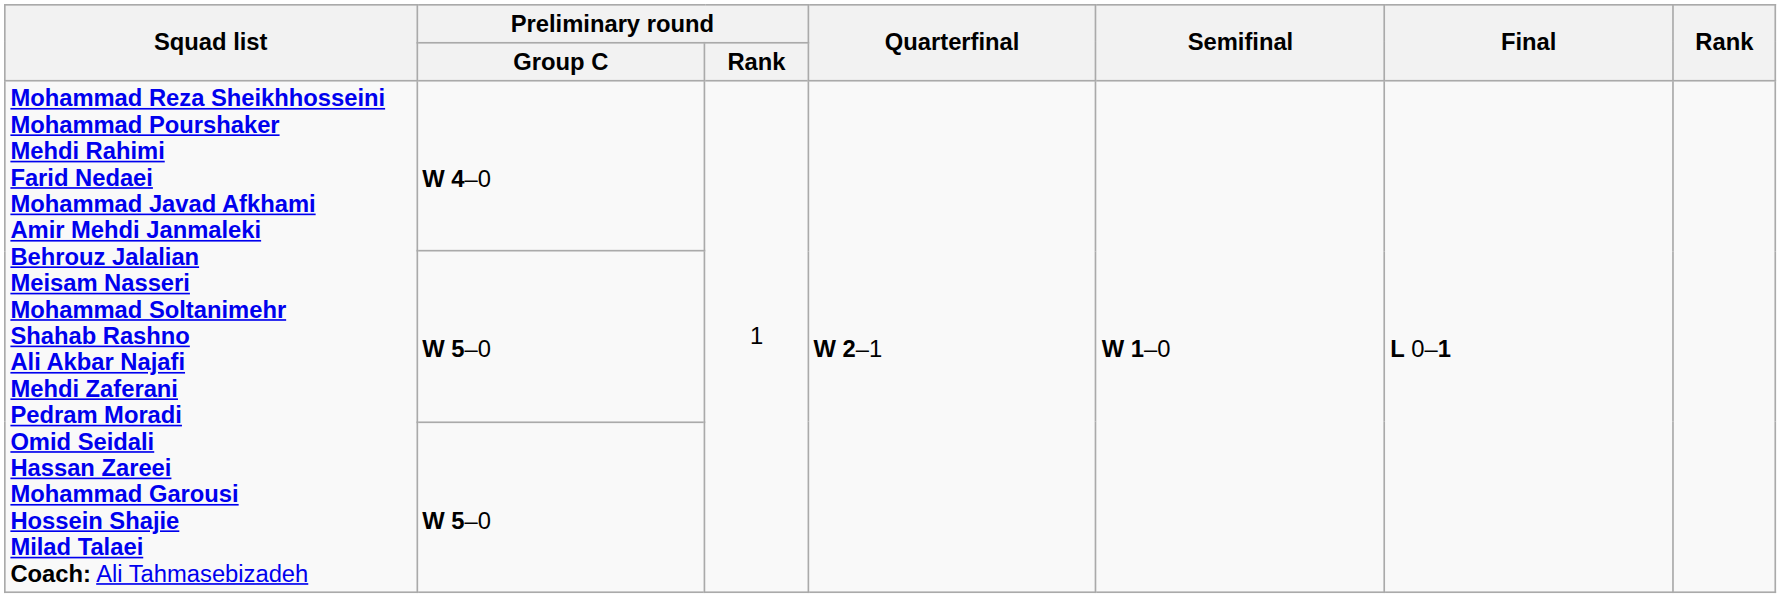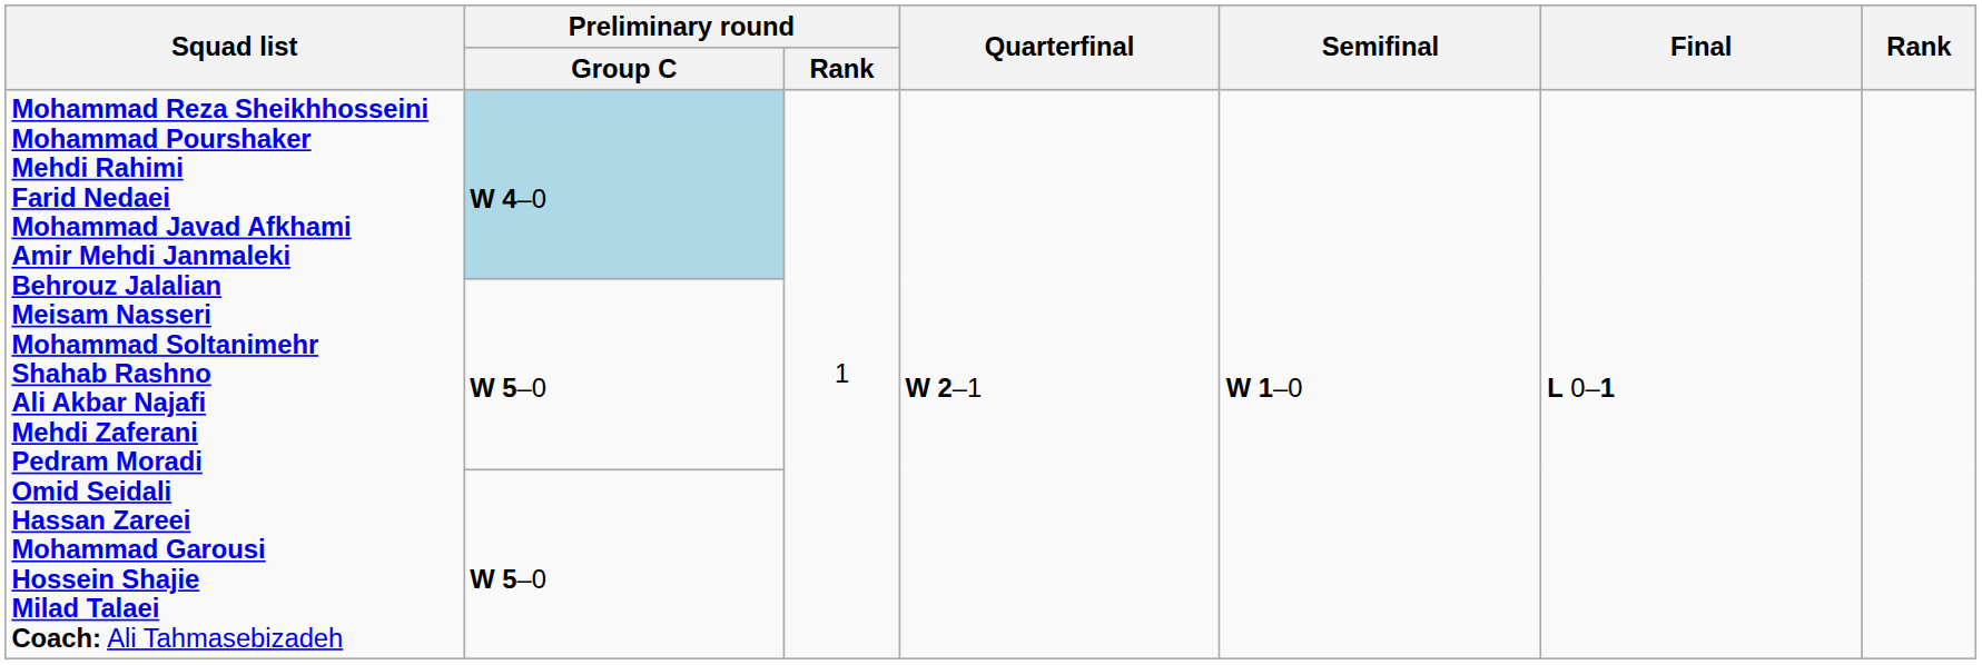W 4–0 | Preliminary round / Group C: no background -> lightblue background
